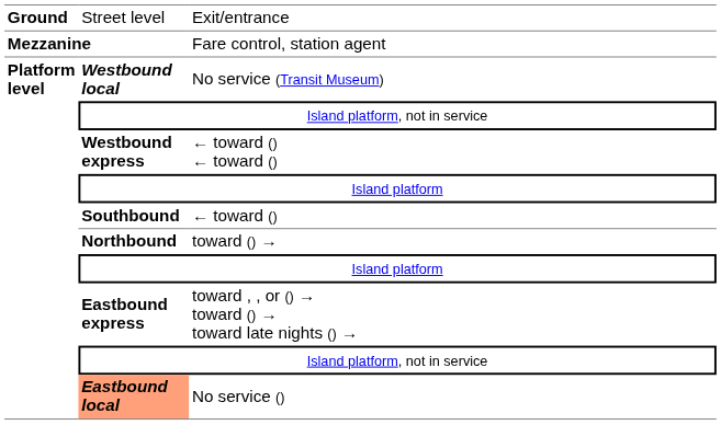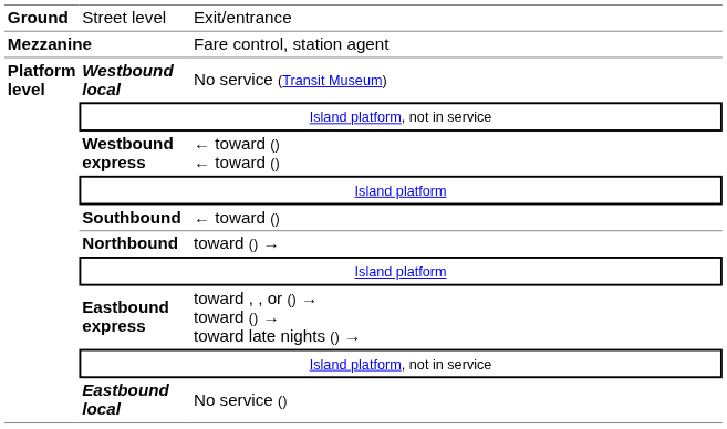Eastbound local | column 2: lightsalmon background -> no background
